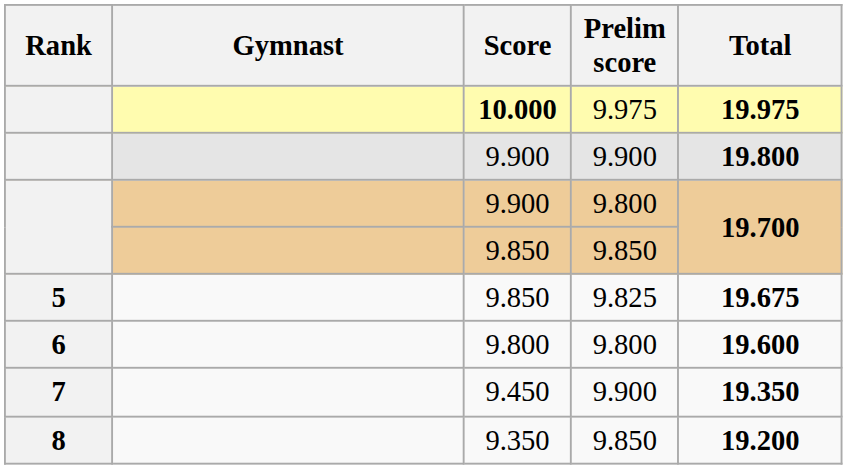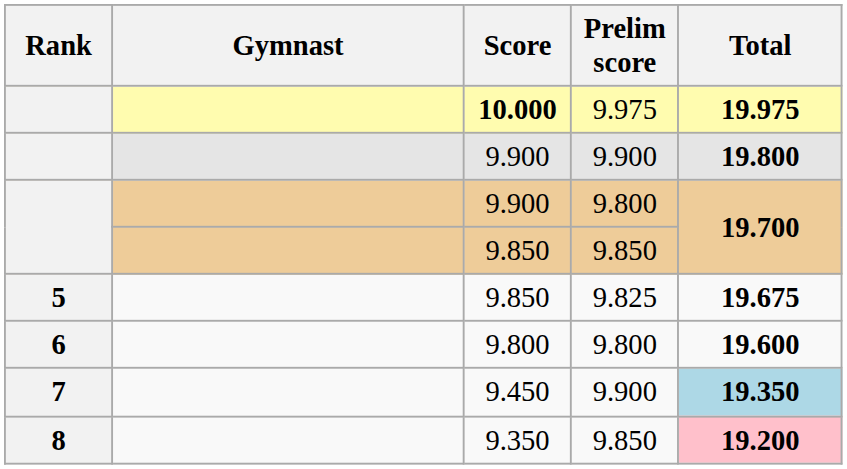9.450 | Total: no background -> lightblue background
9.350 | Total: no background -> pink background
